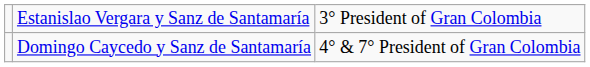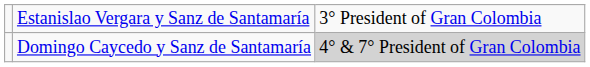Domingo Caycedo y Sanz de Santamaría | column 3: no background -> lightgrey background
